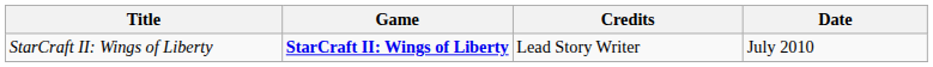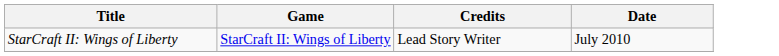row 2 | Game: bold -> normal
